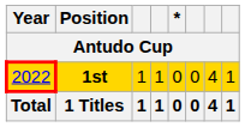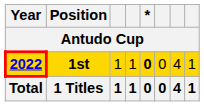1st | Year: normal -> bold
1st | *: normal -> bold
